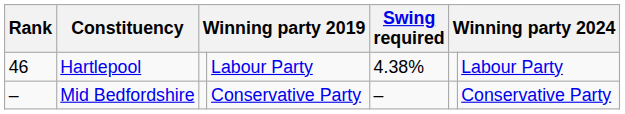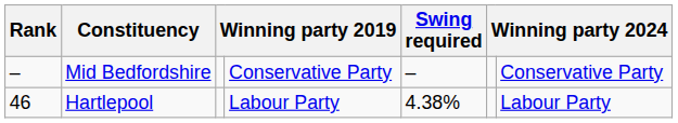rows swapped: Hartlepool <-> Mid Bedfordshire
